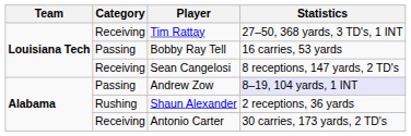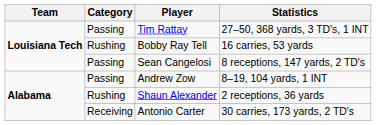Tim Rattay | Category: Receiving -> Passing
Bobby Ray Tell | Category: Passing -> Rushing
Sean Cangelosi | Category: Receiving -> Passing
Andrew Zow | Statistics: lavender background -> no background
